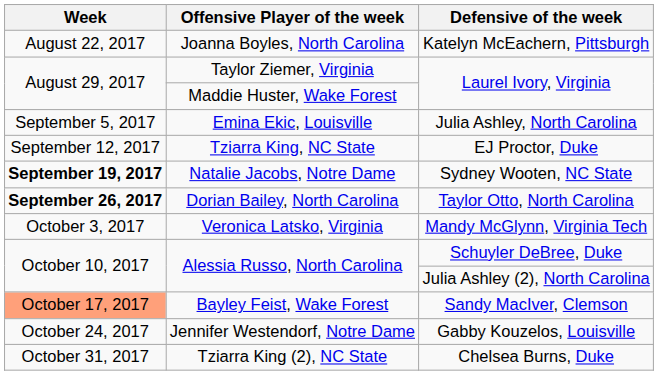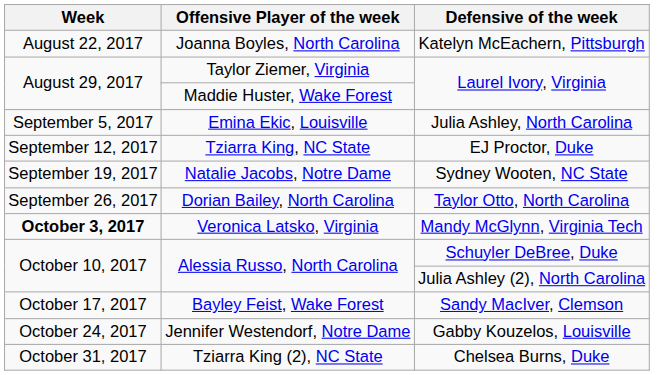Natalie Jacobs, Notre Dame | Week: bold -> normal
Dorian Bailey, North Carolina | Week: bold -> normal
Veronica Latsko, Virginia | Week: normal -> bold
Bayley Feist, Wake Forest | Week: lightsalmon background -> no background
